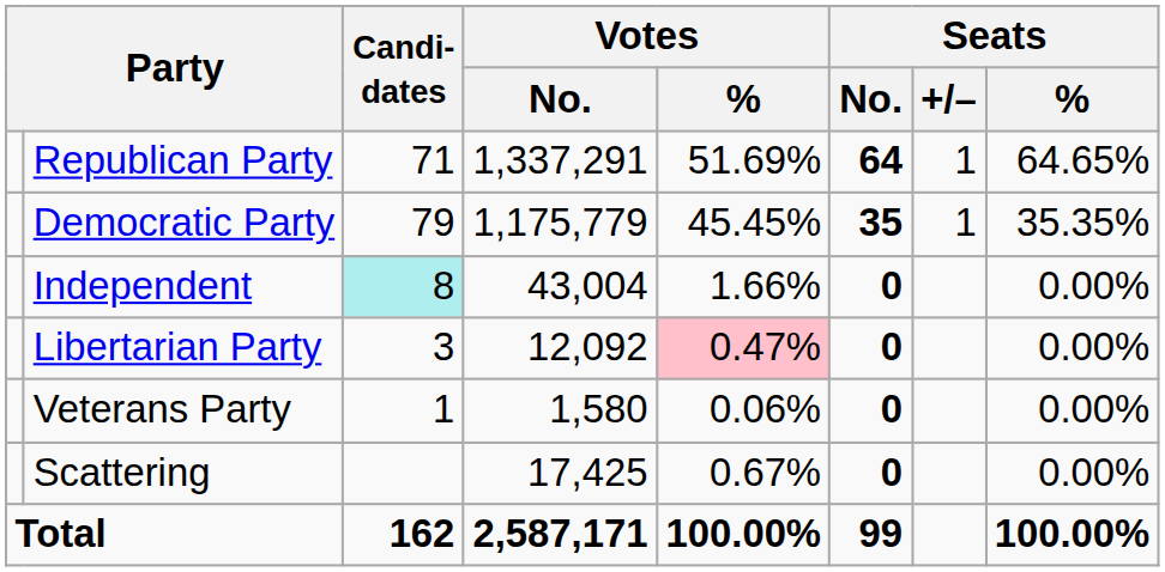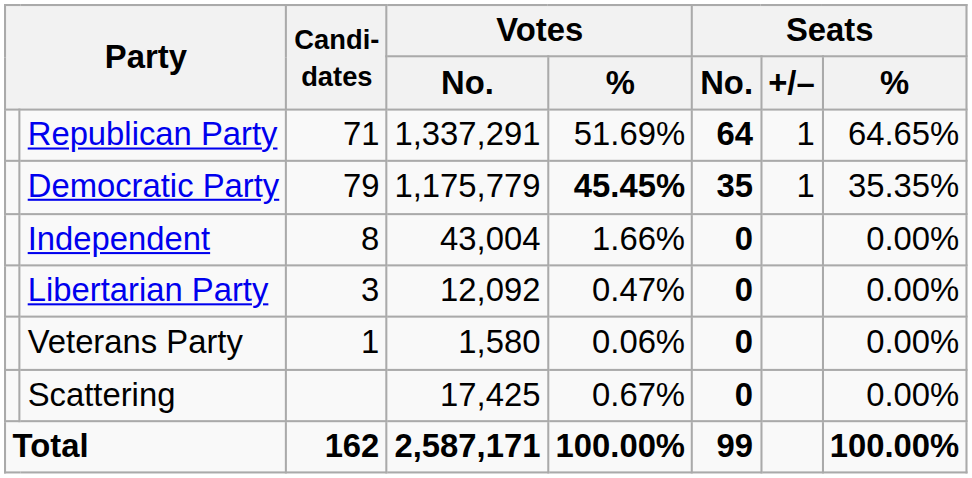Democratic Party | Votes / %: normal -> bold
Independent | Candi- dates: paleturquoise background -> no background
Libertarian Party | Votes / %: pink background -> no background
